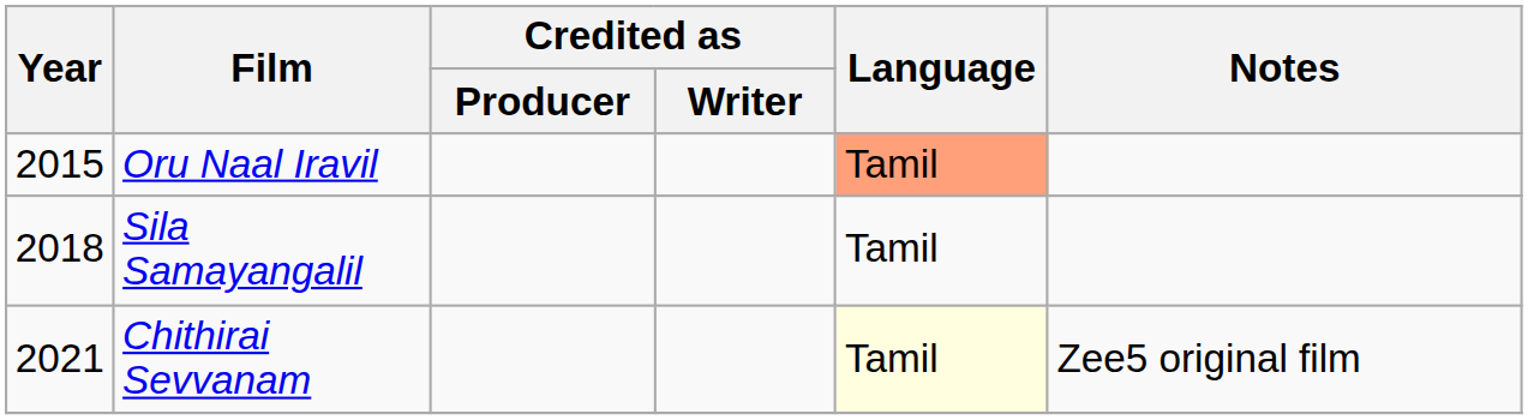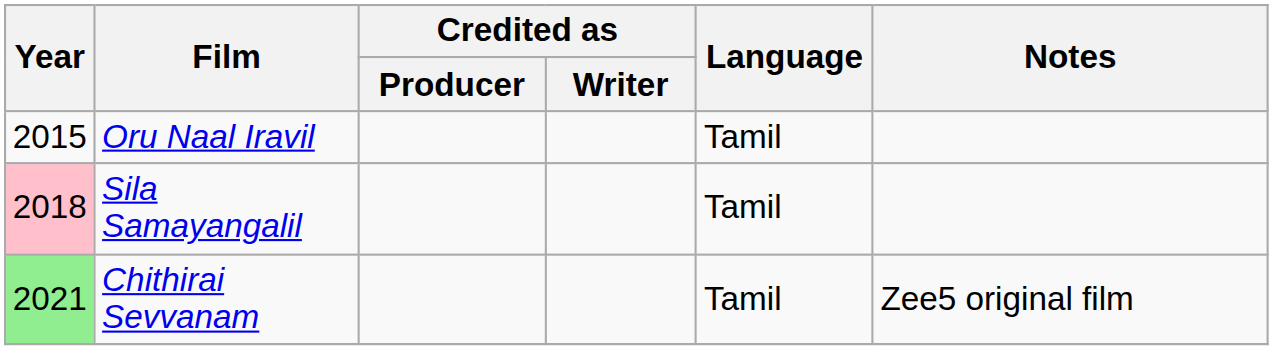Oru Naal Iravil | Language: lightsalmon background -> no background
Sila Samayangalil | Year: no background -> pink background
Chithirai Sevvanam | Year: no background -> lightgreen background
Chithirai Sevvanam | Language: lightyellow background -> no background
